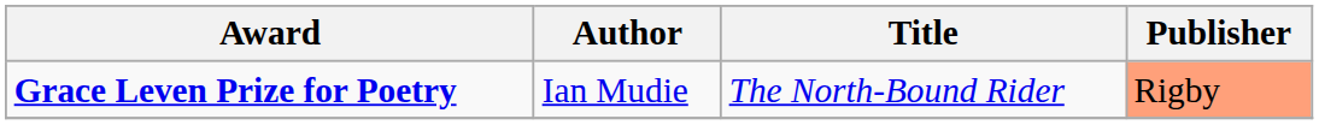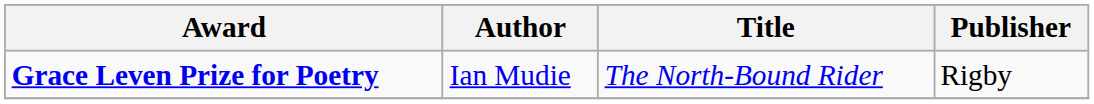Grace Leven Prize for Poetry | Publisher: lightsalmon background -> no background
